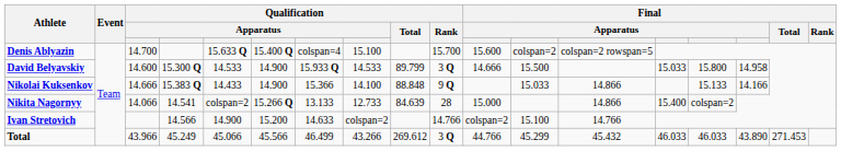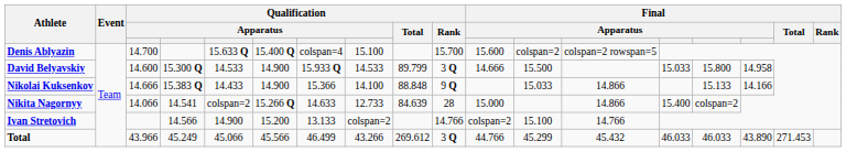Nikita Nagornyy | column 7: 13.133 -> 14.633
Ivan Stretovich | column 7: 14.633 -> 13.133
